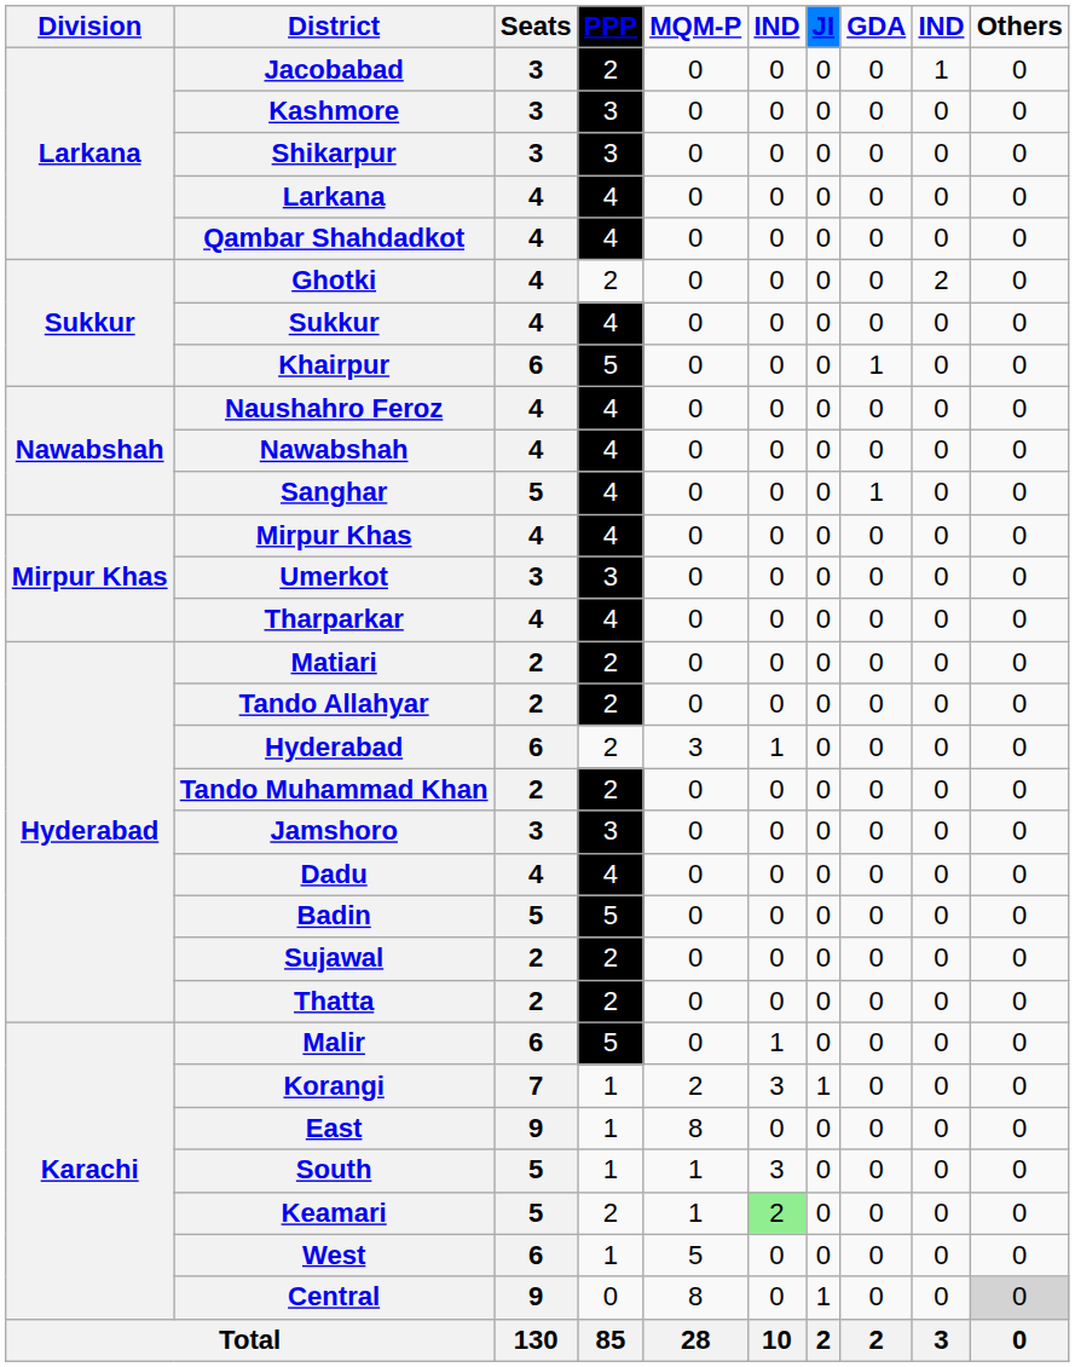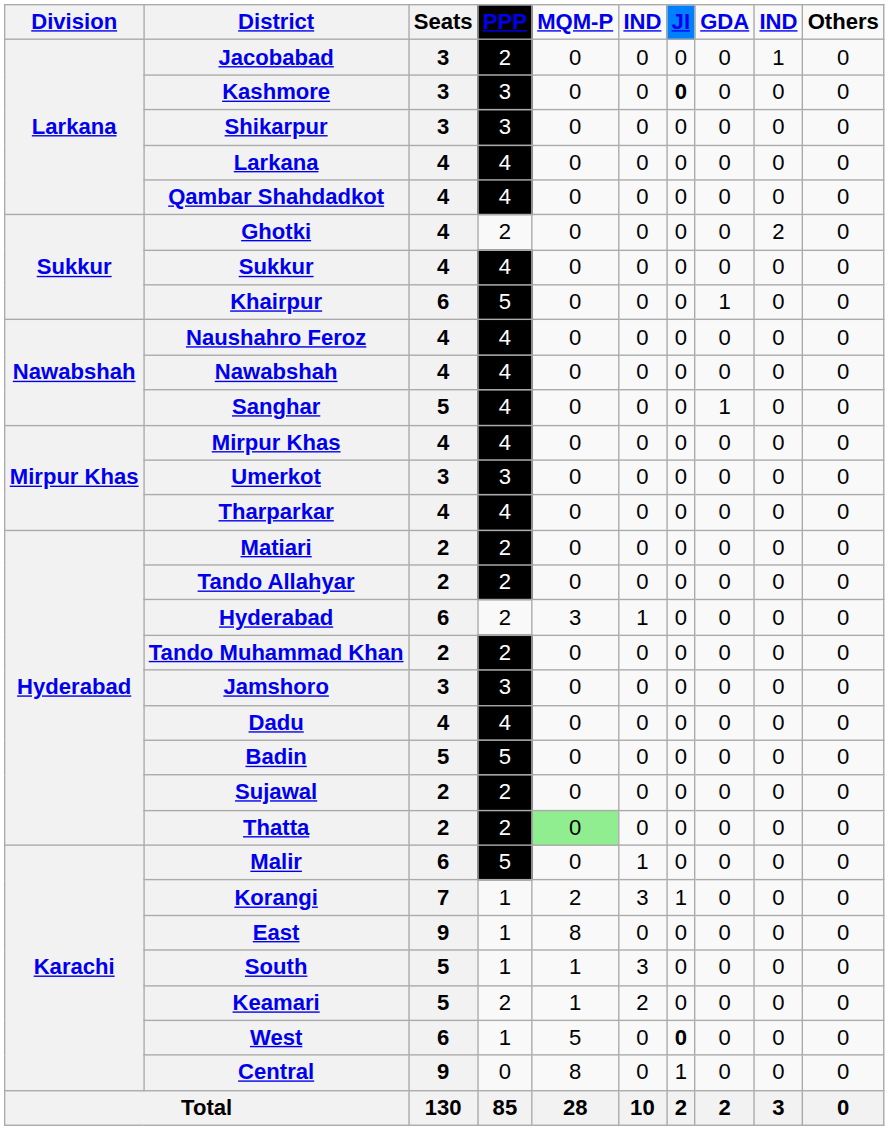Kashmore | column 7: normal -> bold
Thatta | column 5: no background -> lightgreen background
Keamari | column 6: lightgreen background -> no background
West | column 7: normal -> bold
Central | column 10: lightgrey background -> no background
